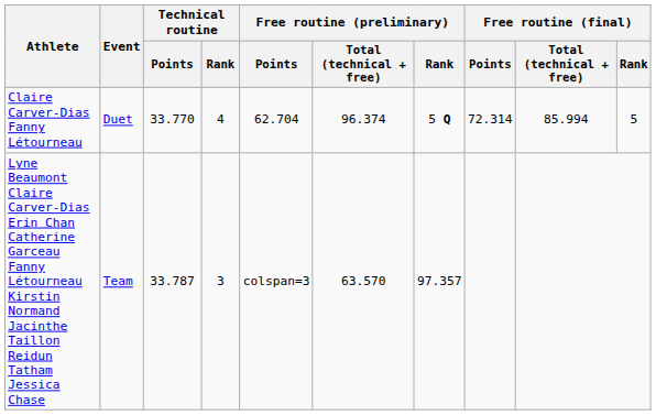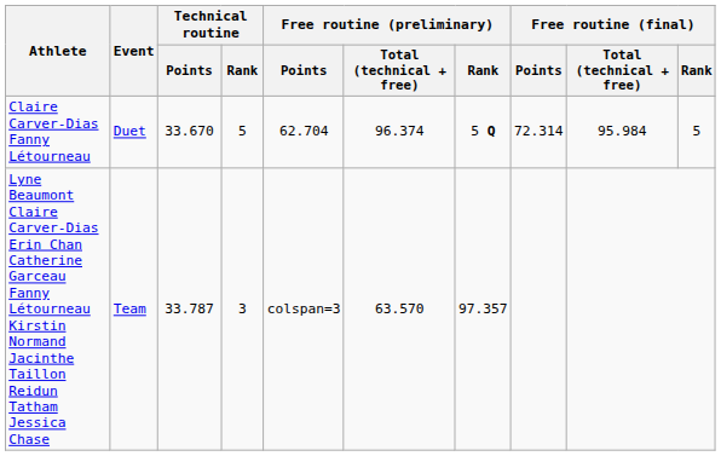Claire Carver-Dias Fanny Létourneau | Technical routine / Points: 33.770 -> 33.670
Claire Carver-Dias Fanny Létourneau | Technical routine / Rank: 4 -> 5
Claire Carver-Dias Fanny Létourneau | Free routine (final) / Total (technical + free): 85.994 -> 95.984
